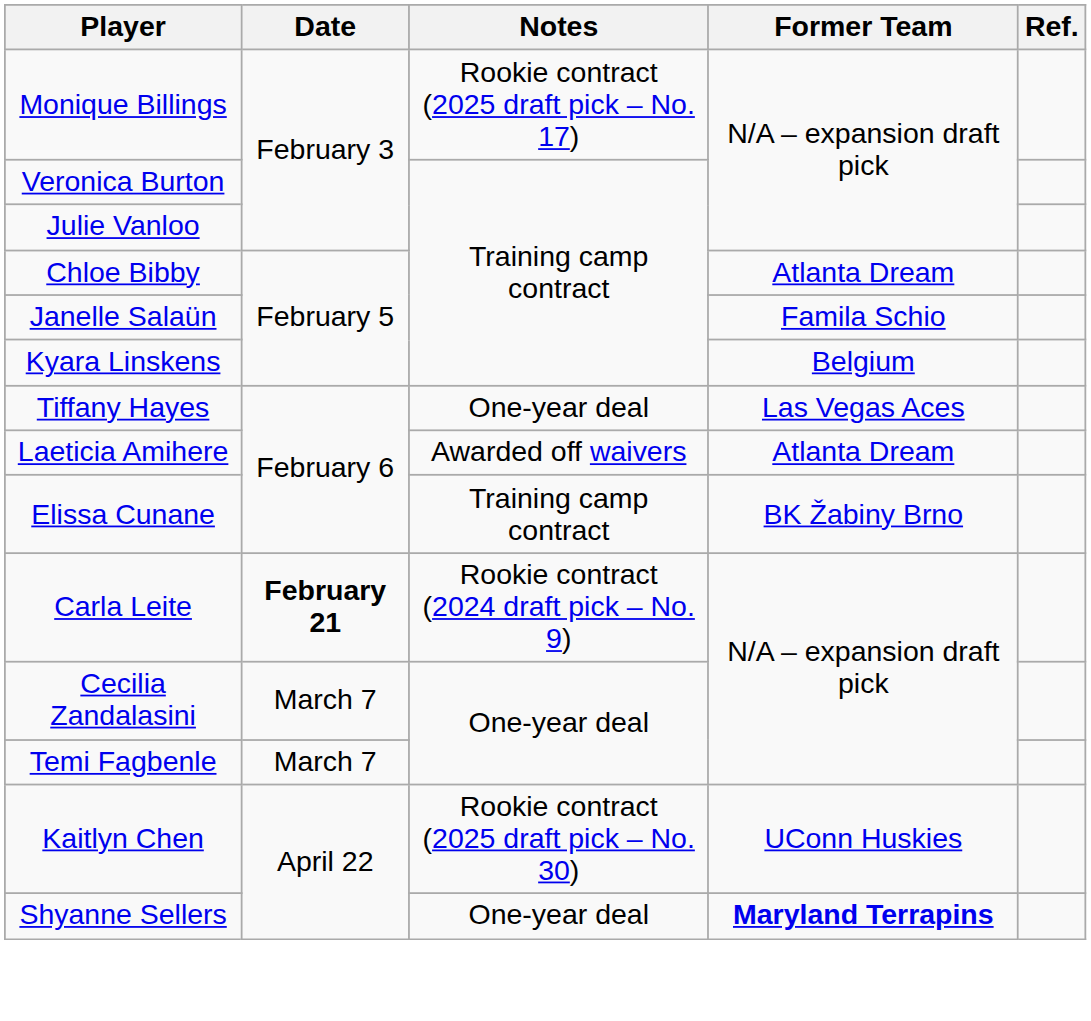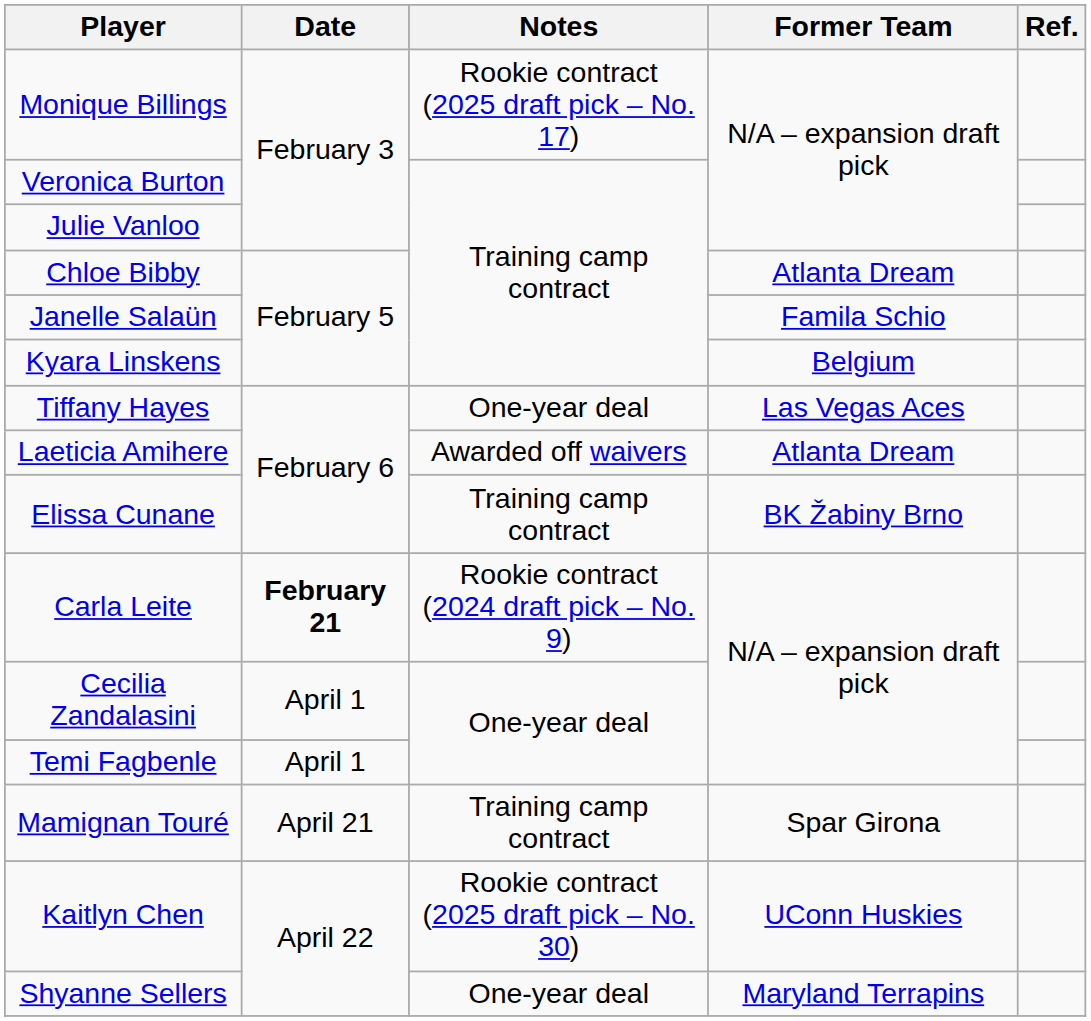Cecilia Zandalasini | Date: March 7 -> April 1
Temi Fagbenle | Date: March 7 -> April 1
+ row: Mamignan Touré | April 21 | Training camp contract | Spar Girona
Shyanne Sellers | Former Team: bold -> normal
